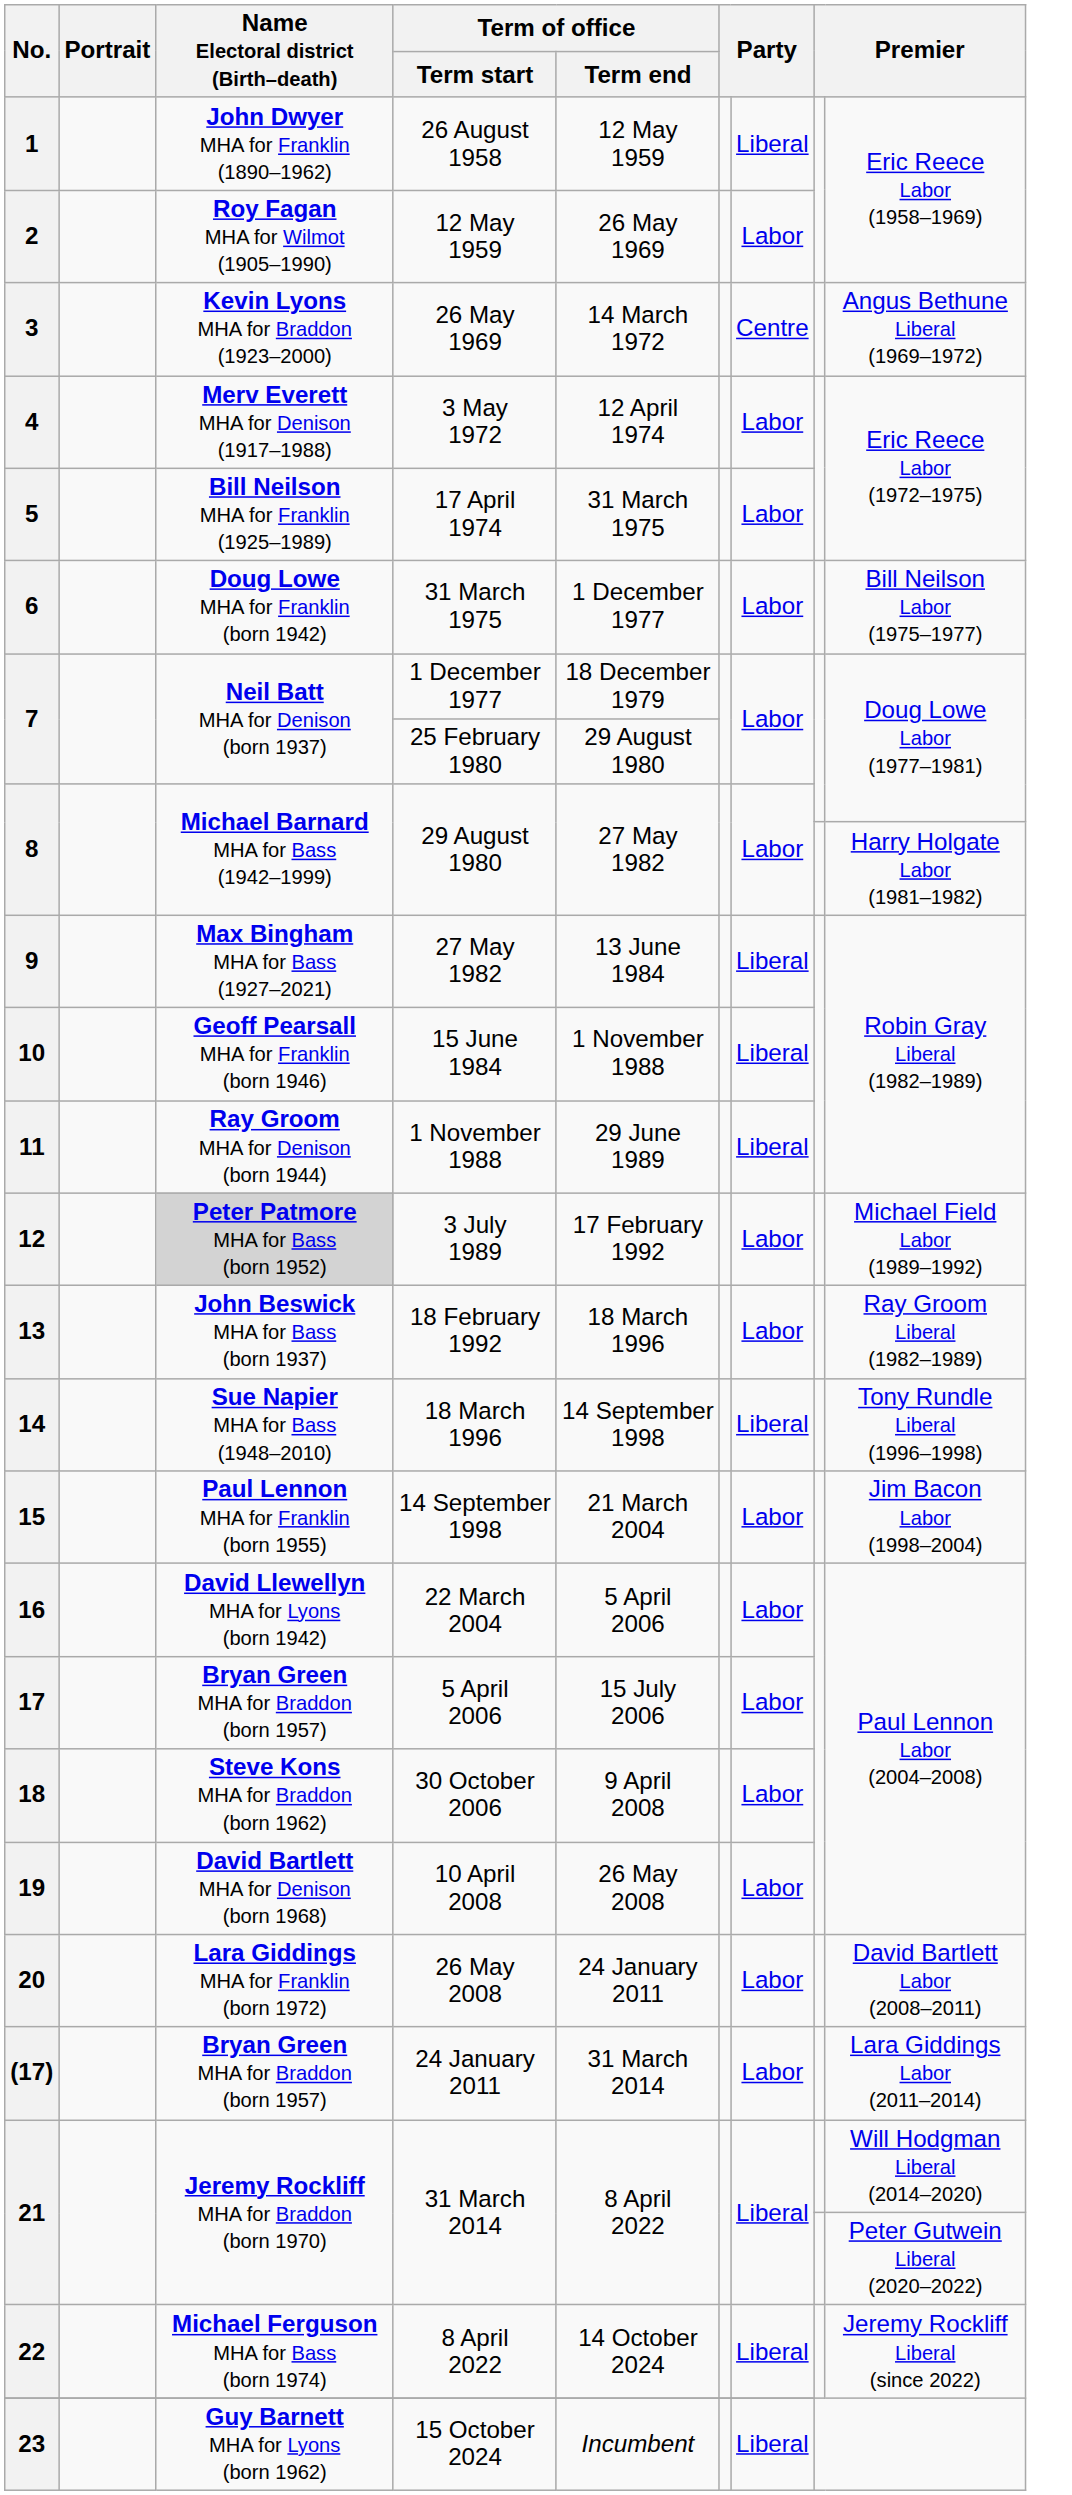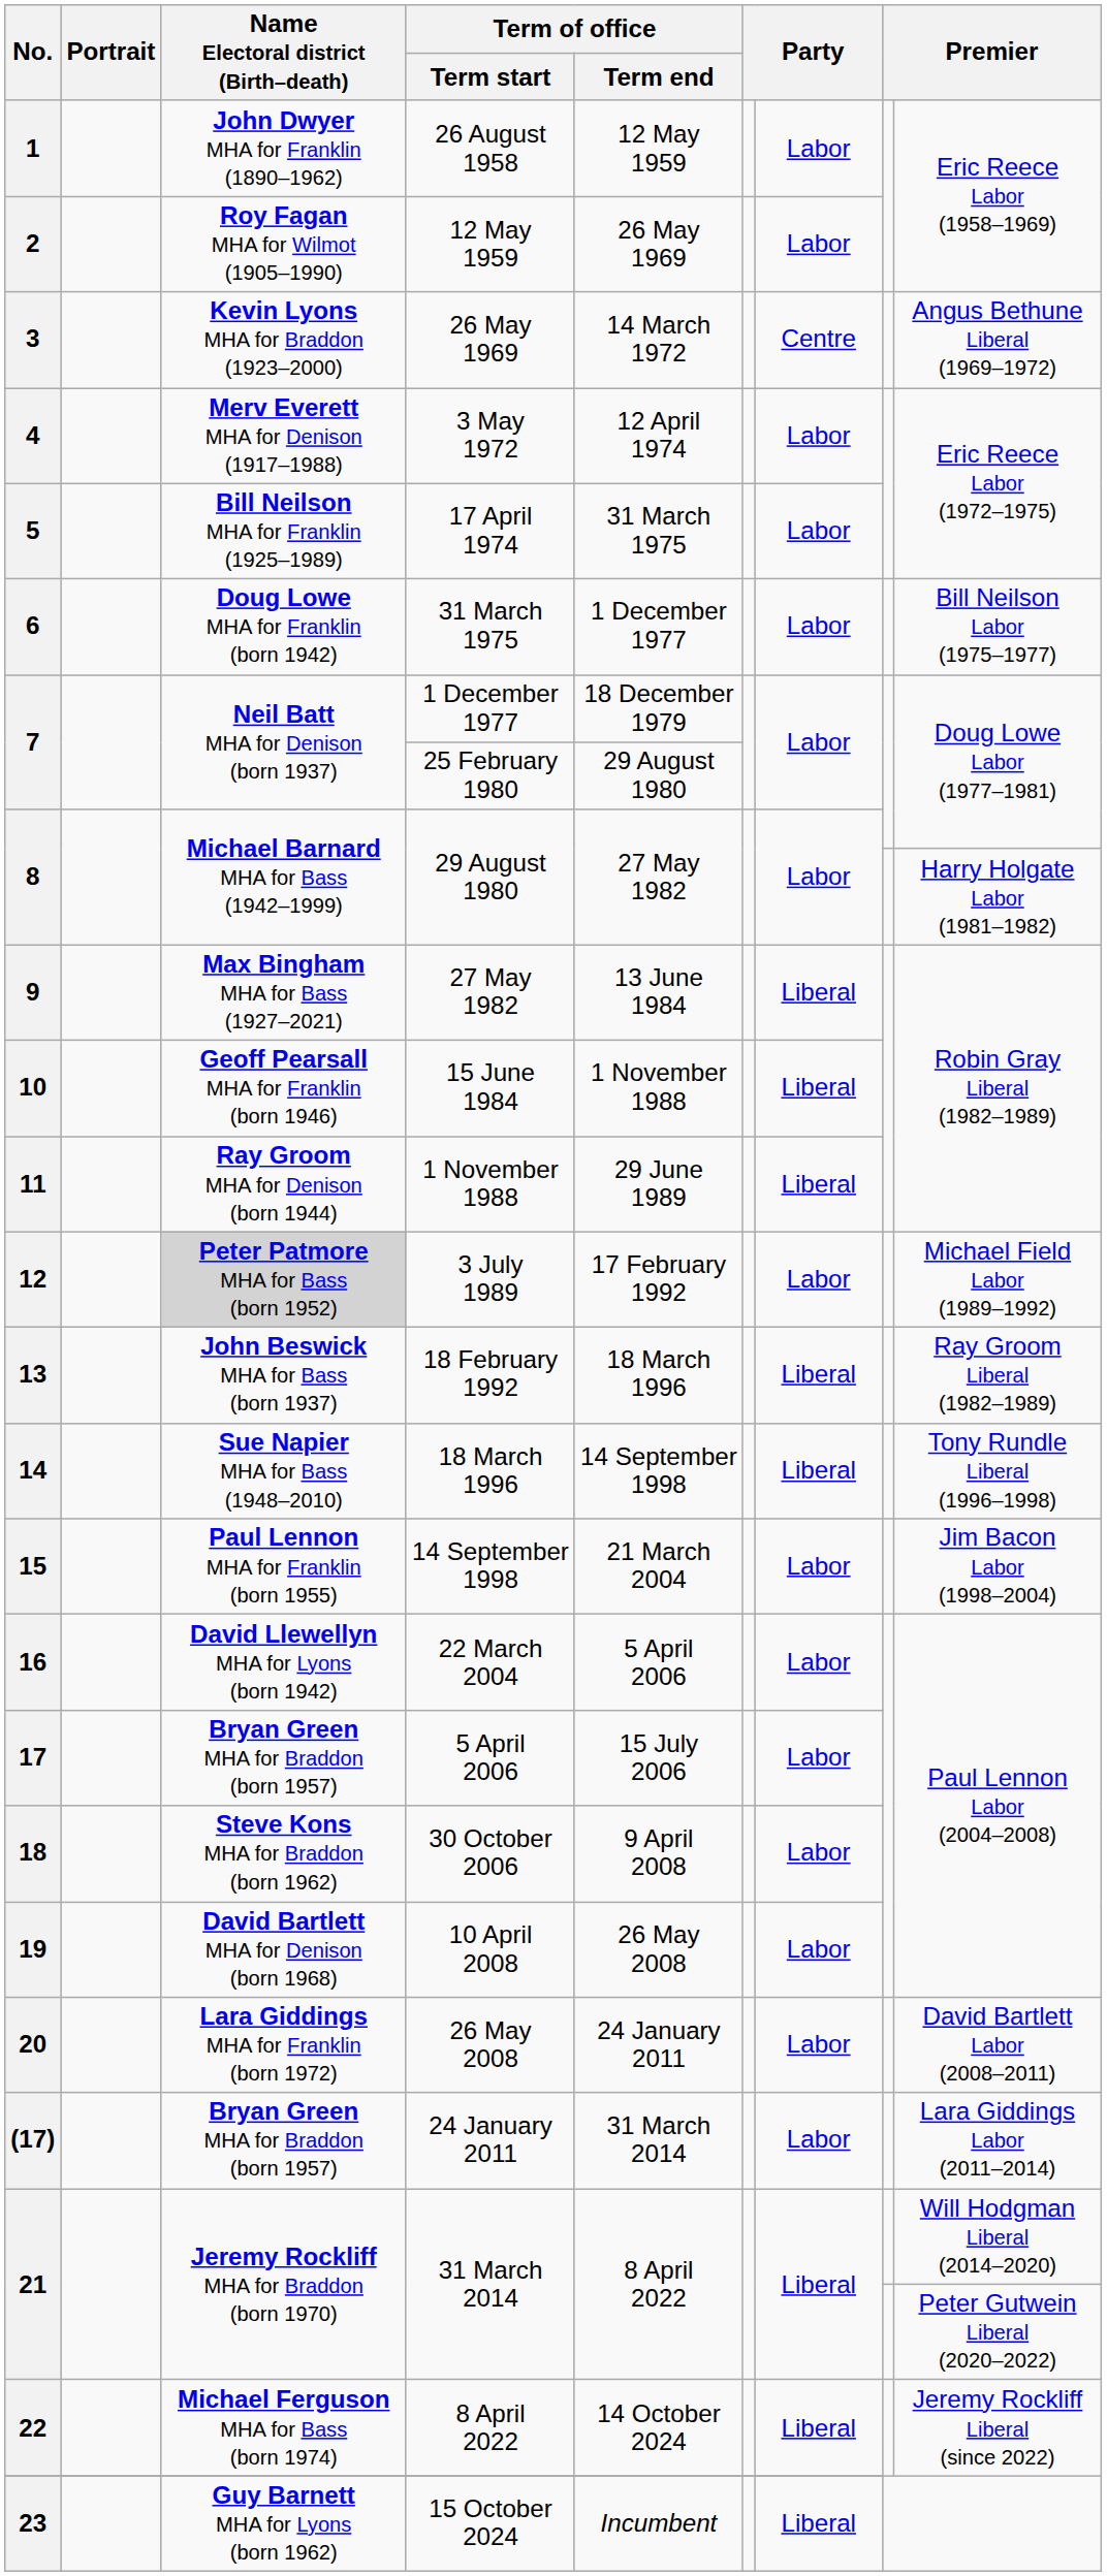26 August 1958 | column 7: Liberal -> Labor
18 February 1992 | column 7: Labor -> Liberal
